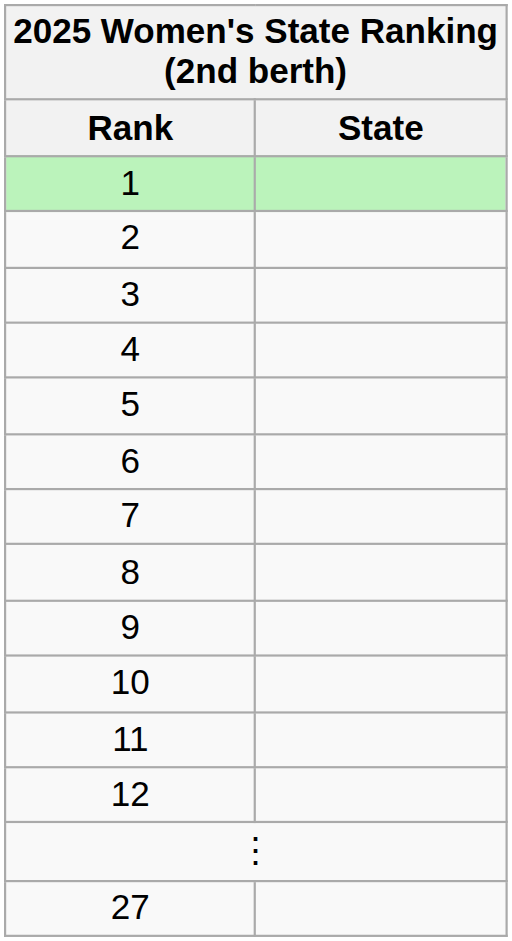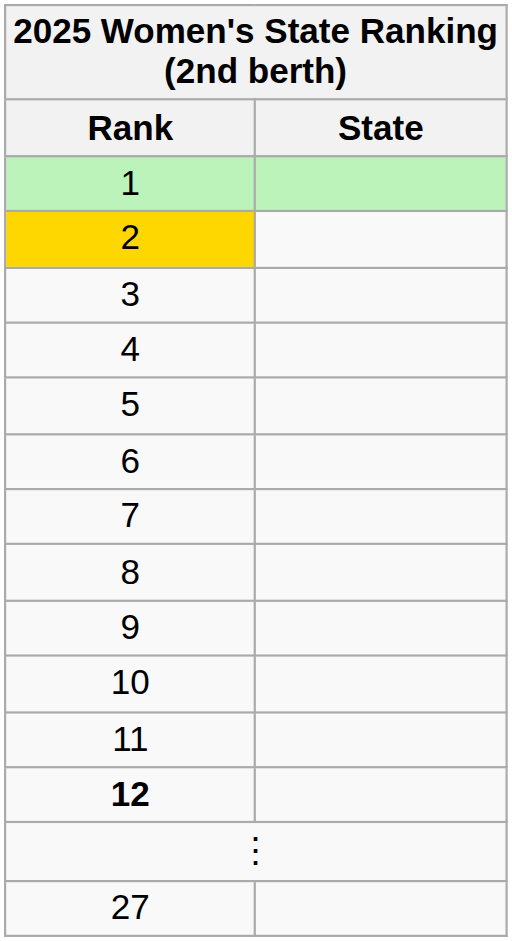2 | Rank: no background -> gold background
12 | Rank: normal -> bold
